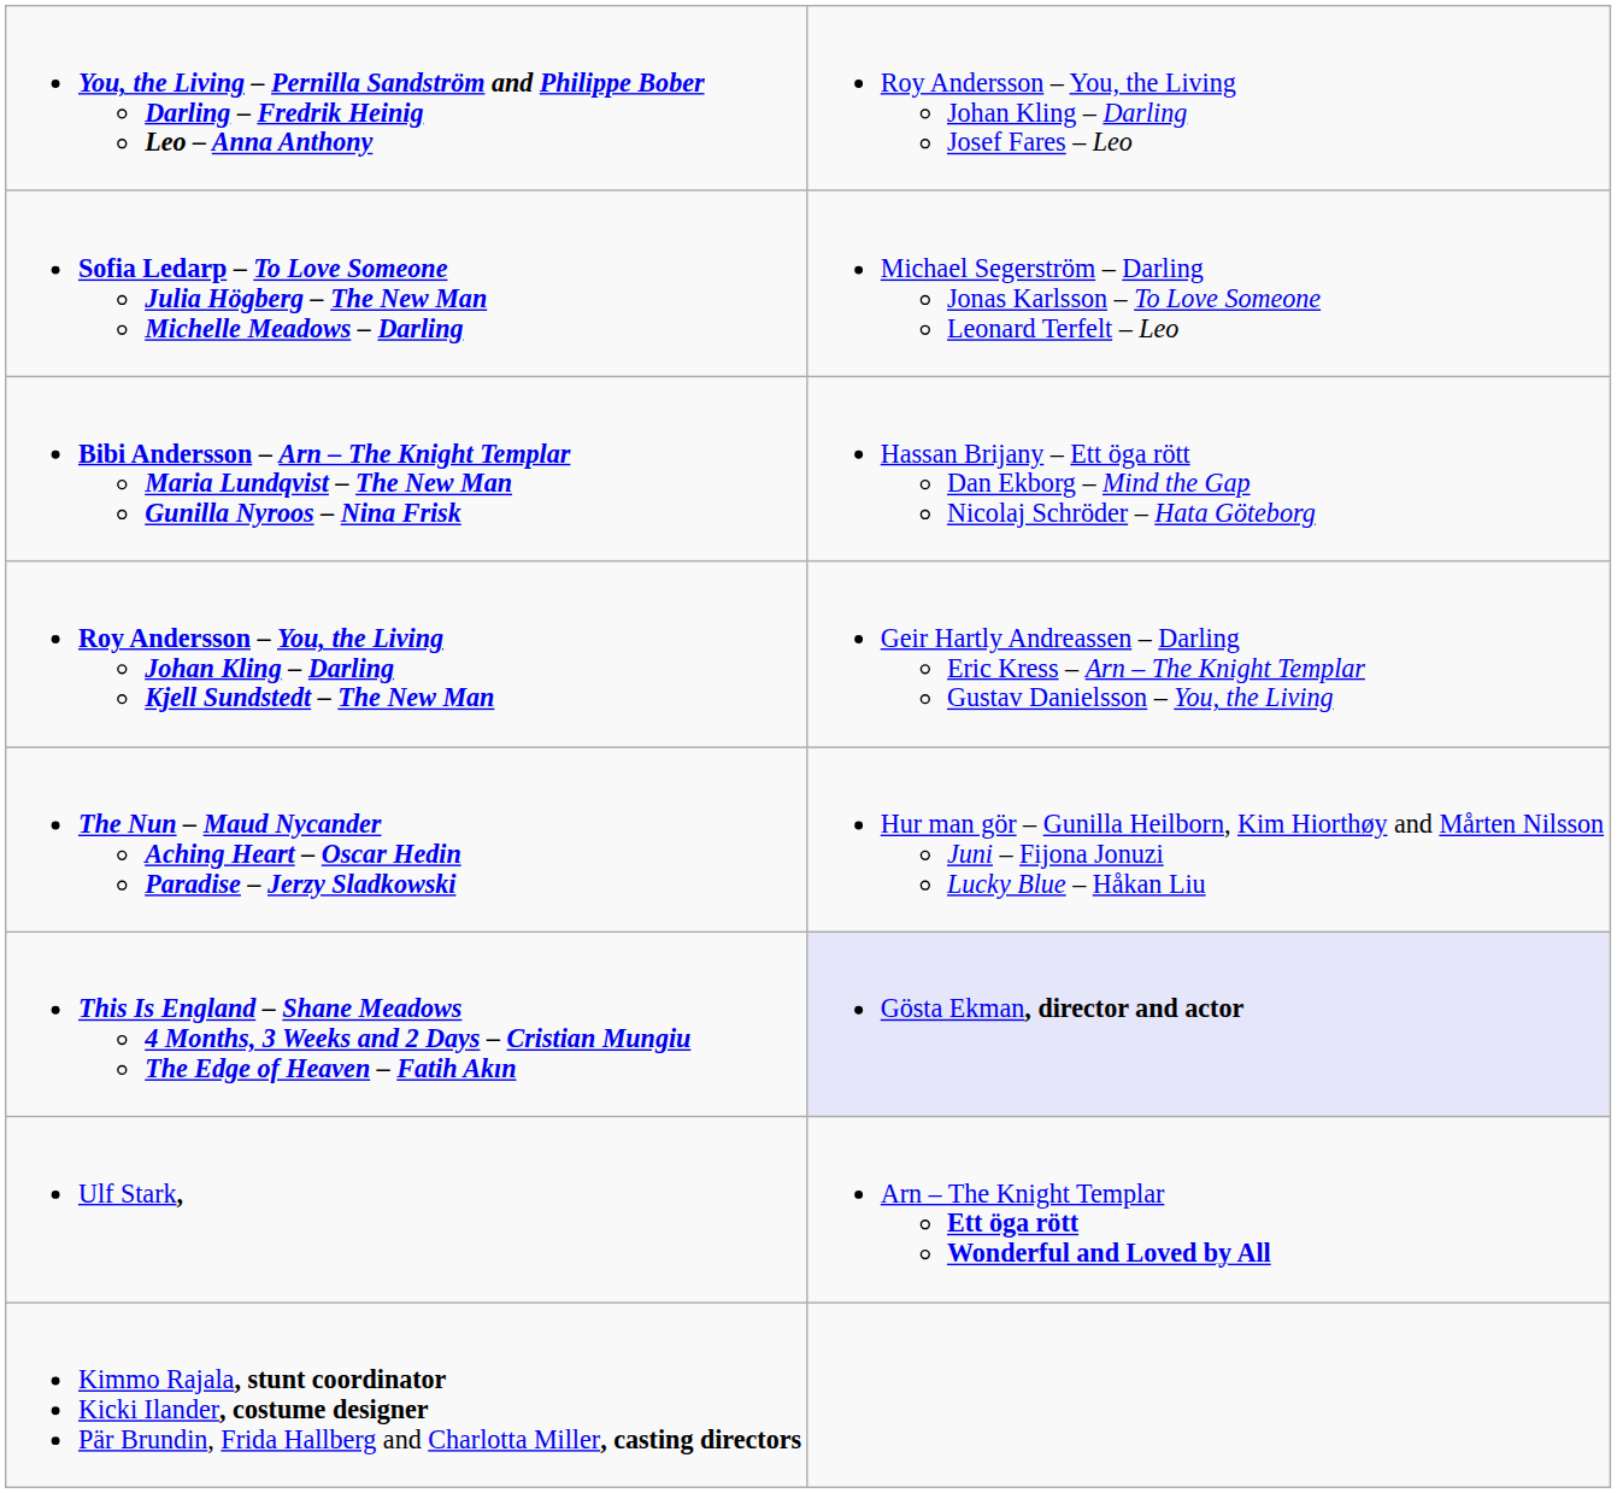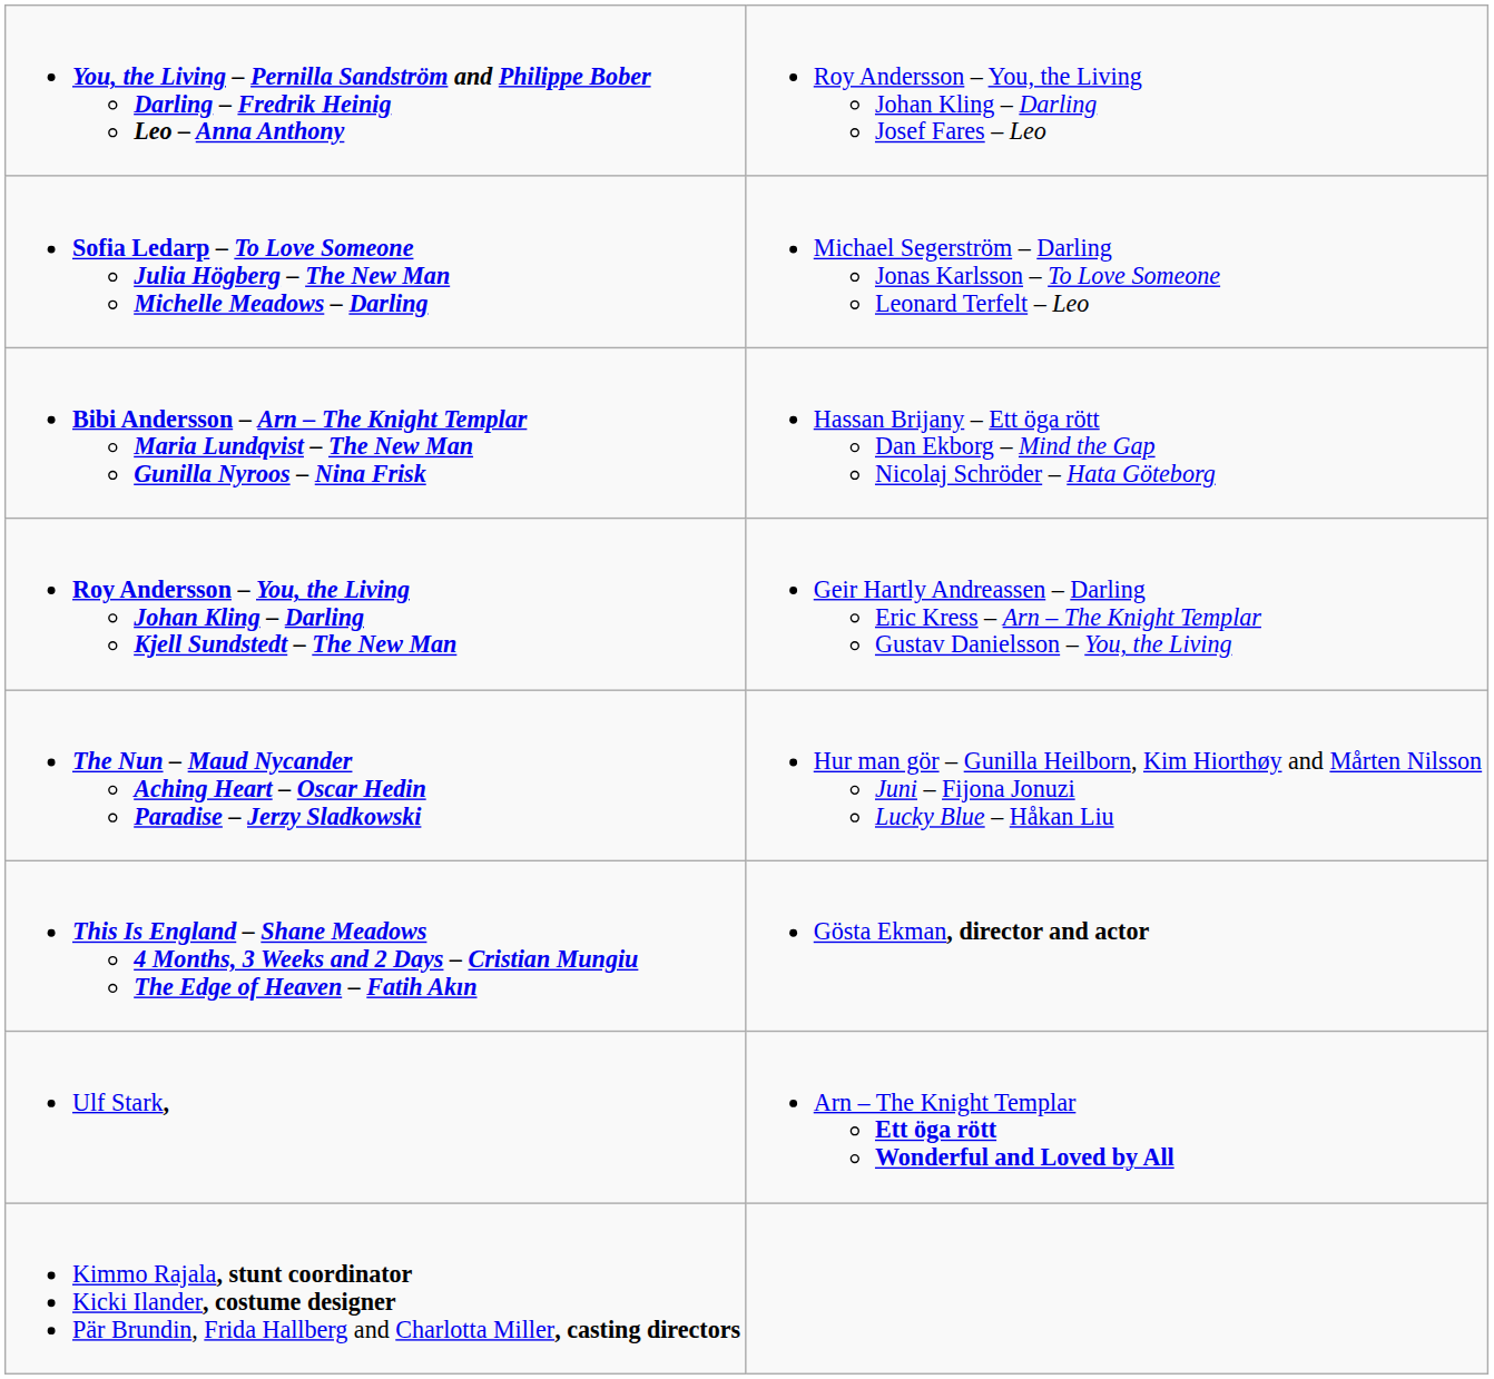row 6 | column 2: lavender background -> no background
